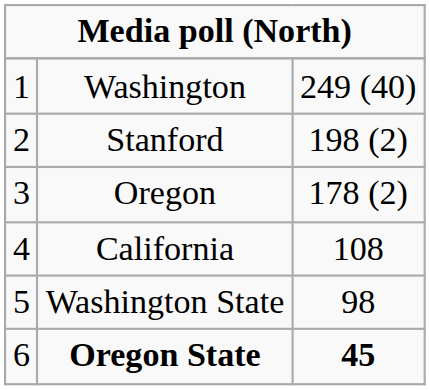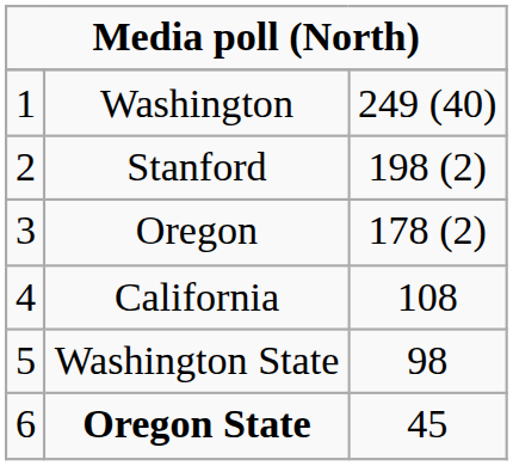Oregon State | column 3: bold -> normal
